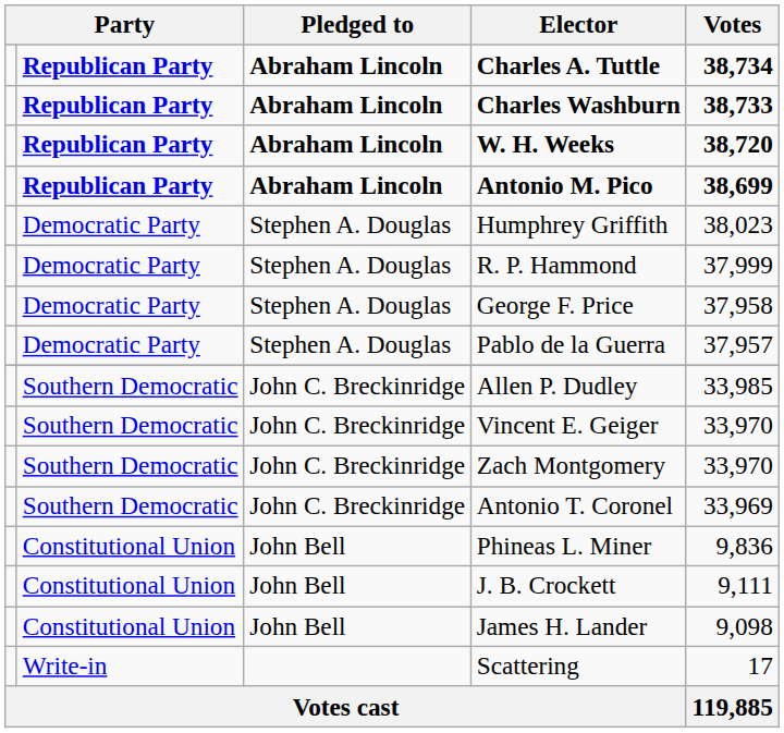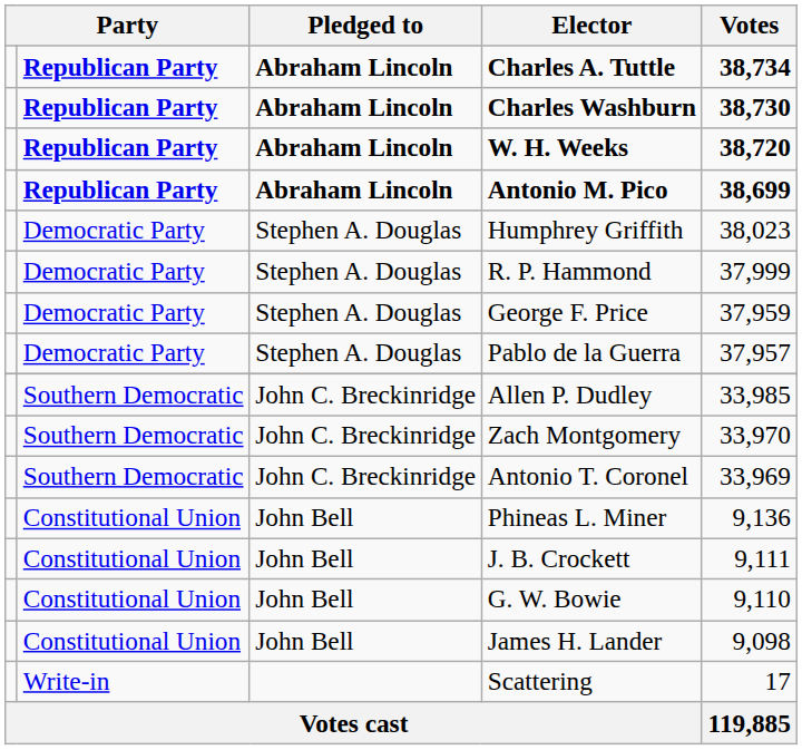Charles Washburn | Votes: 38,733 -> 38,730
George F. Price | Votes: 37,958 -> 37,959
- row: Southern Democratic | John C. Breckinridge | Vincent E. Geiger | 33,970
Phineas L. Miner | Votes: 9,836 -> 9,136
+ row: Constitutional Union | John Bell | G. W. Bowie | 9,110
